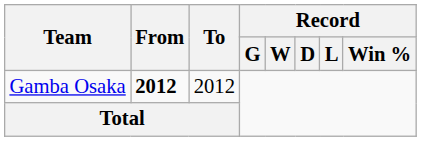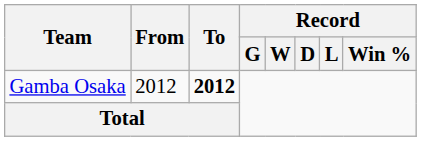Gamba Osaka | From: bold -> normal
Gamba Osaka | To: normal -> bold
